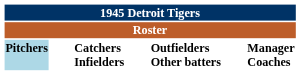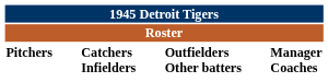Pitchers | column 1: lightblue background -> no background
